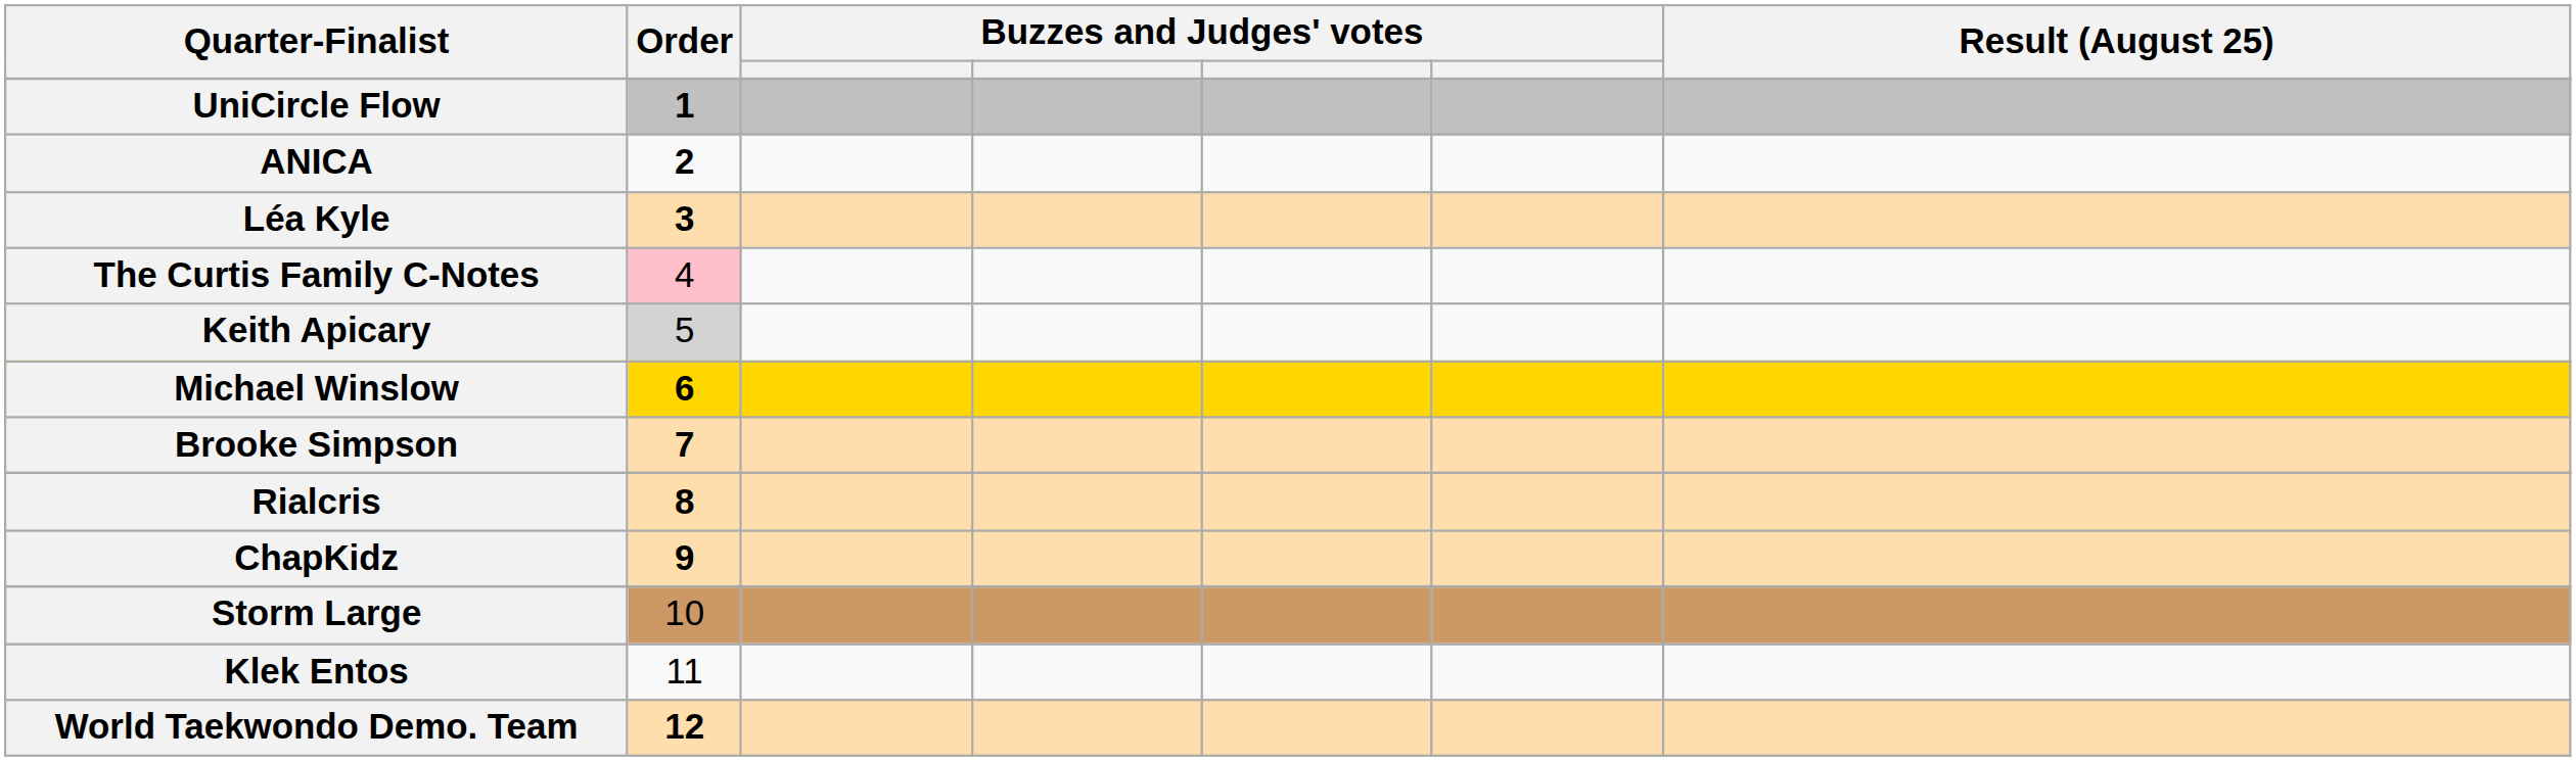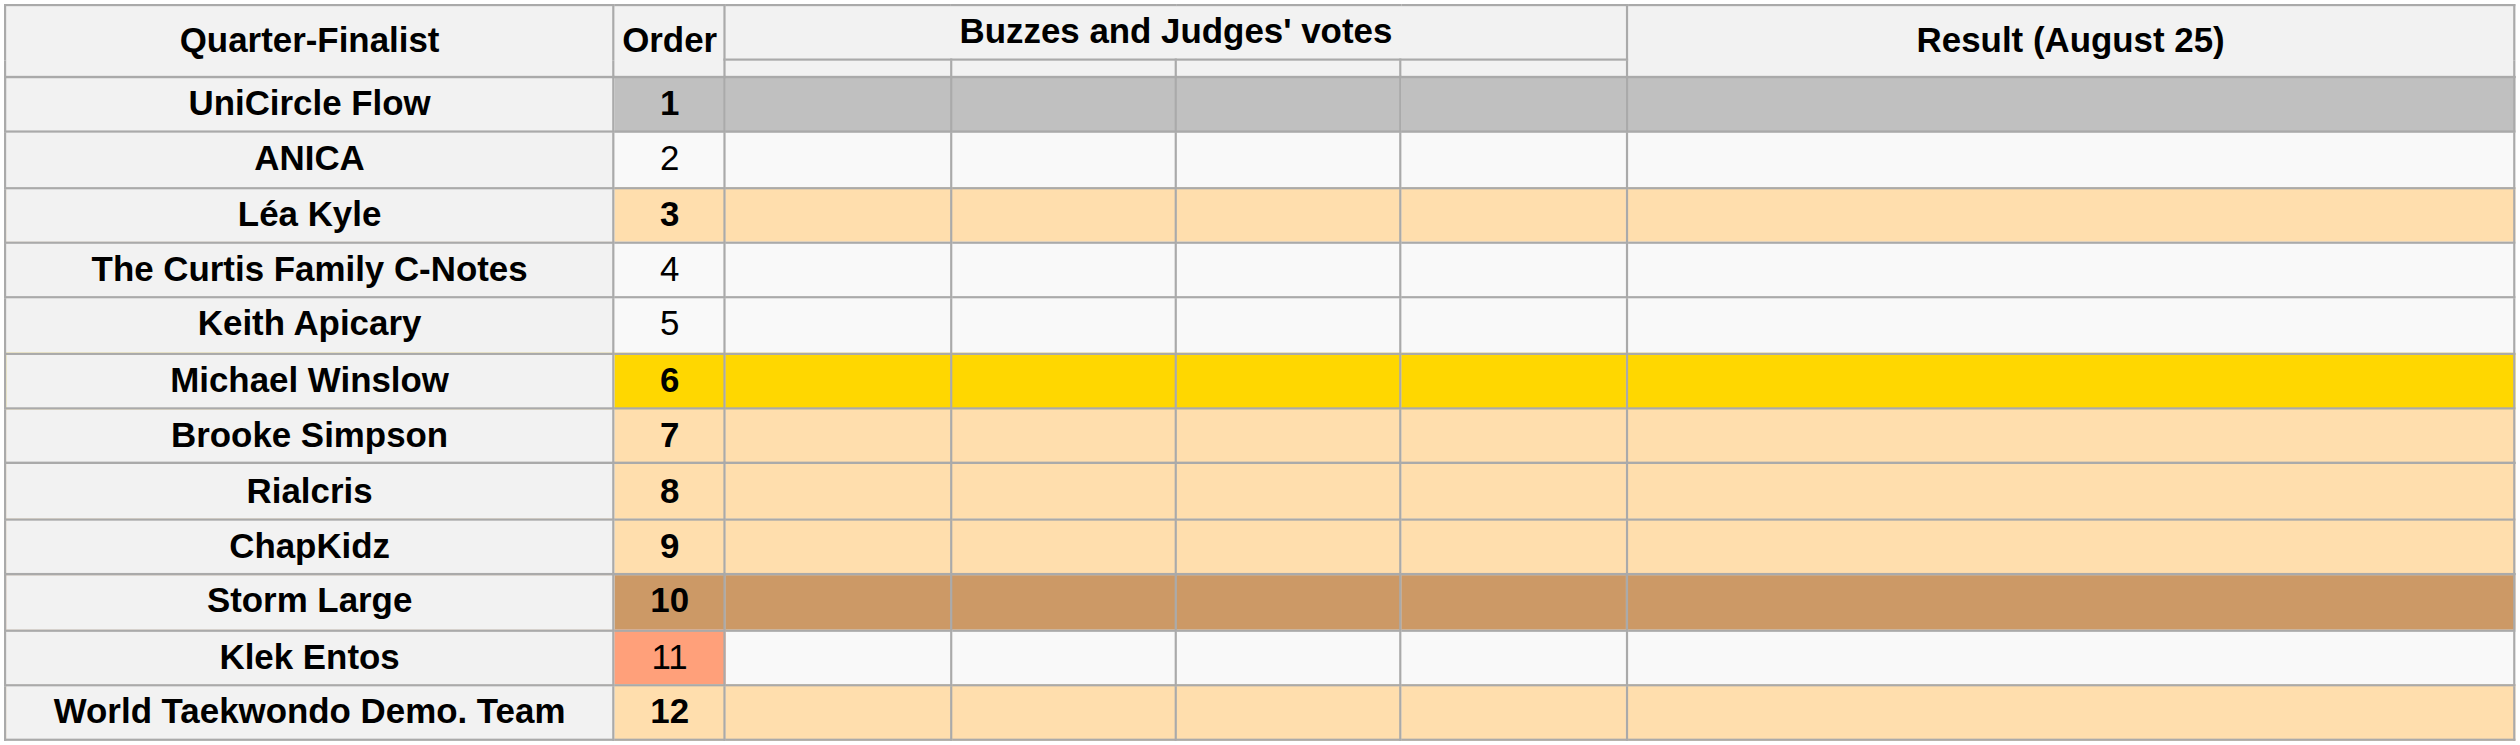ANICA | Order: bold -> normal
The Curtis Family C-Notes | Order: pink background -> no background
Keith Apicary | Order: lightgrey background -> no background
Storm Large | Order: normal -> bold
Klek Entos | Order: no background -> lightsalmon background
